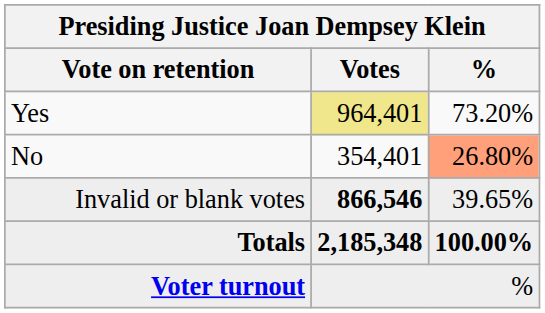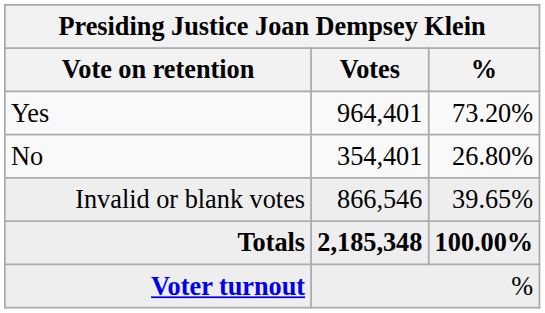Yes | Votes: khaki background -> no background
No | %: lightsalmon background -> no background
Invalid or blank votes | Votes: bold -> normal
